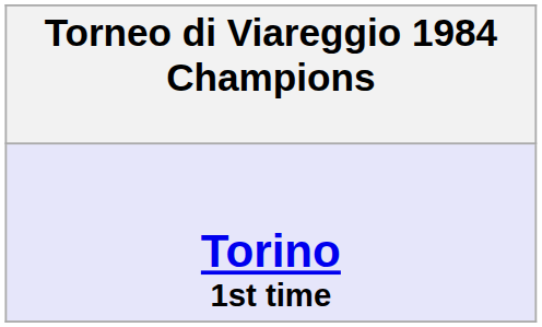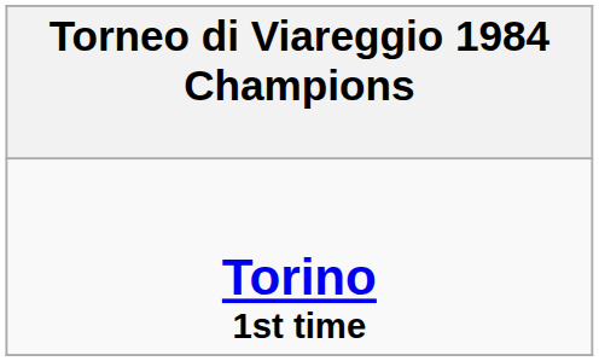row 2 | column 1: lavender background -> no background
